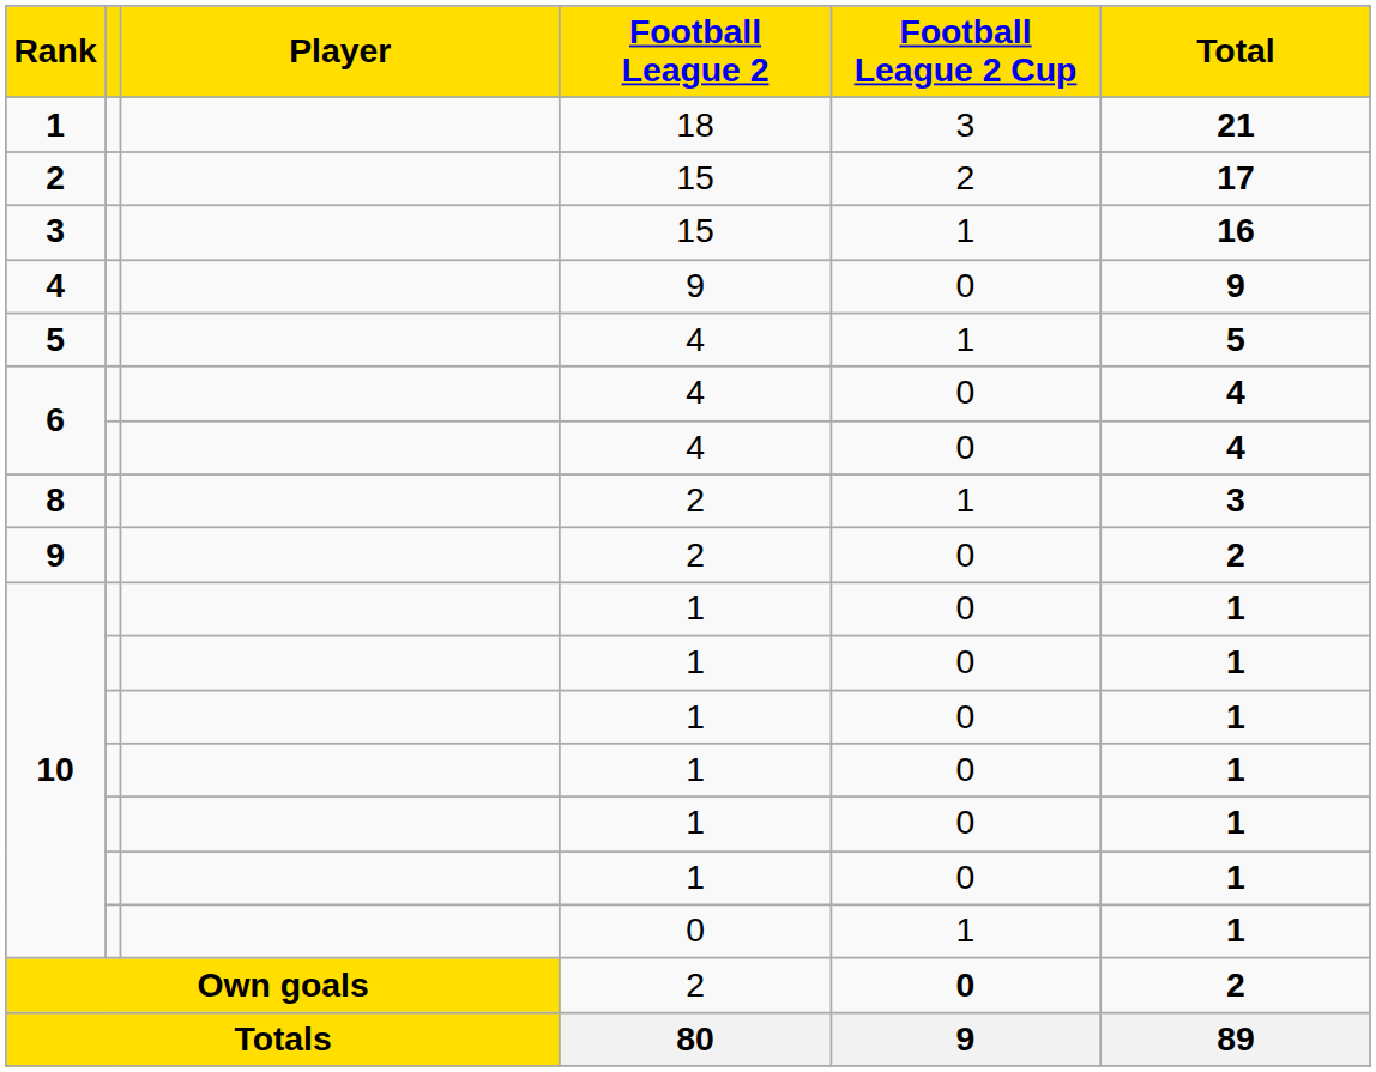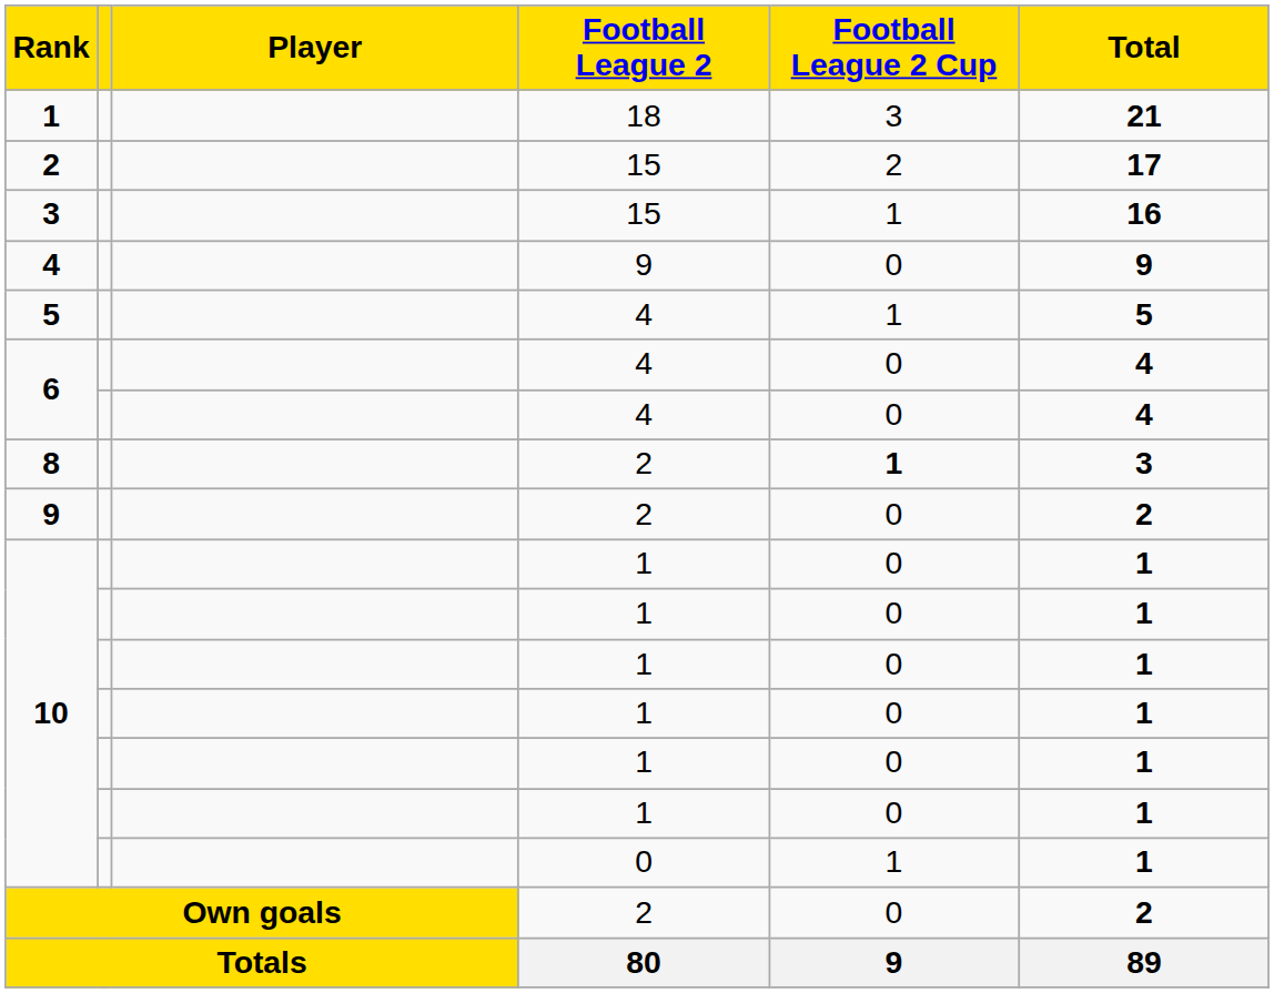8 | Football League 2 Cup: normal -> bold
Own goals | Football League 2 Cup: bold -> normal
